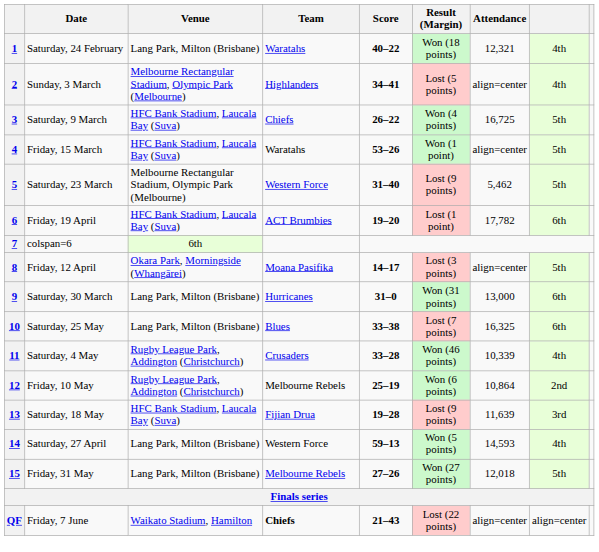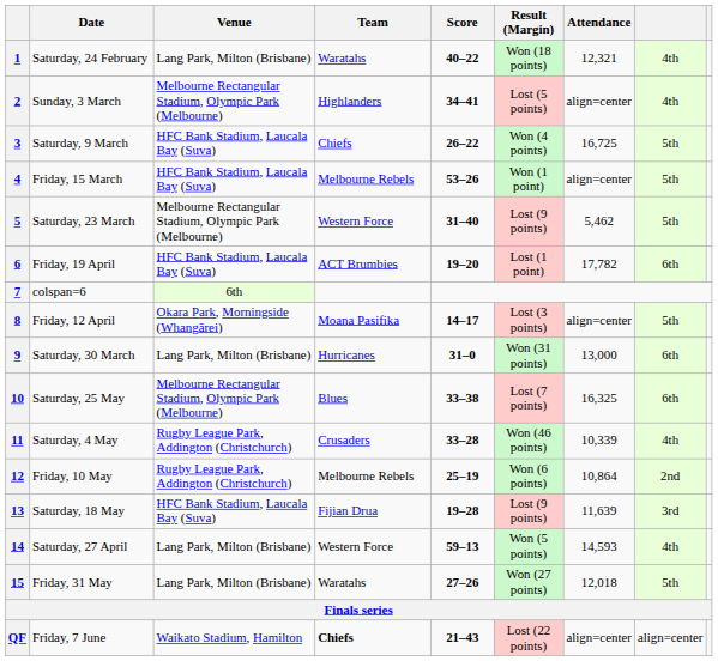4 | Team: Waratahs -> Melbourne Rebels
10 | Venue: Lang Park, Milton (Brisbane) -> Melbourne Rectangular Stadium, Olympic Park (Melbourne)
15 | Team: Melbourne Rebels -> Waratahs
